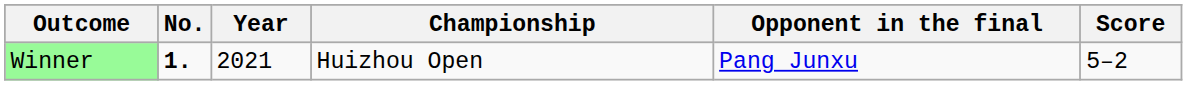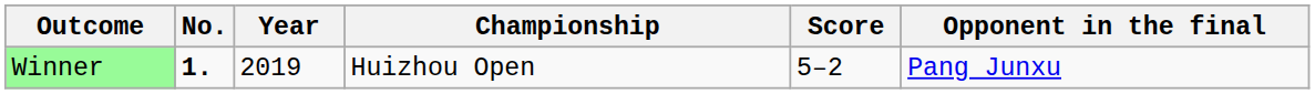columns swapped: Opponent in the final <-> Score
Winner | Year: 2021 -> 2019
